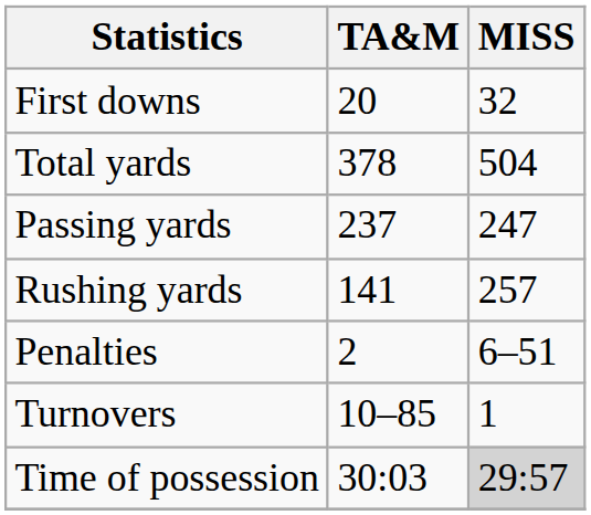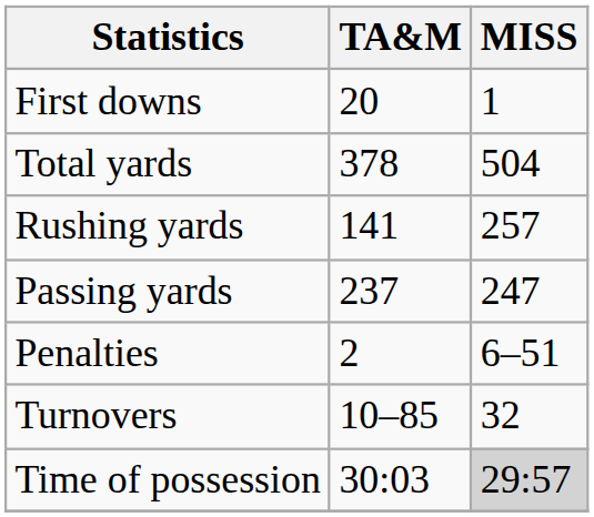First downs | MISS: 32 -> 1
rows swapped: Passing yards <-> Rushing yards
Turnovers | MISS: 1 -> 32
